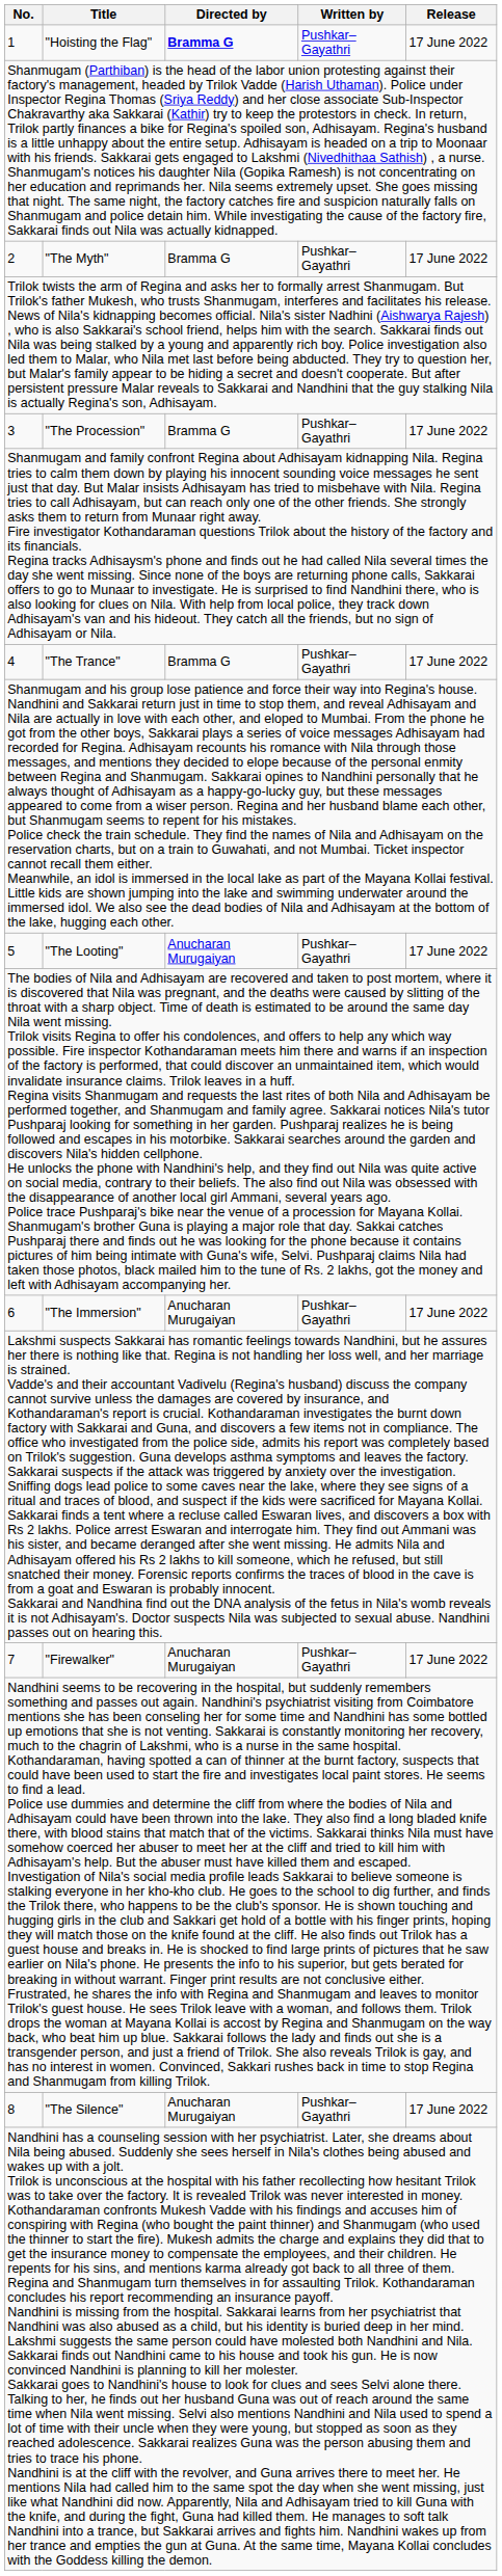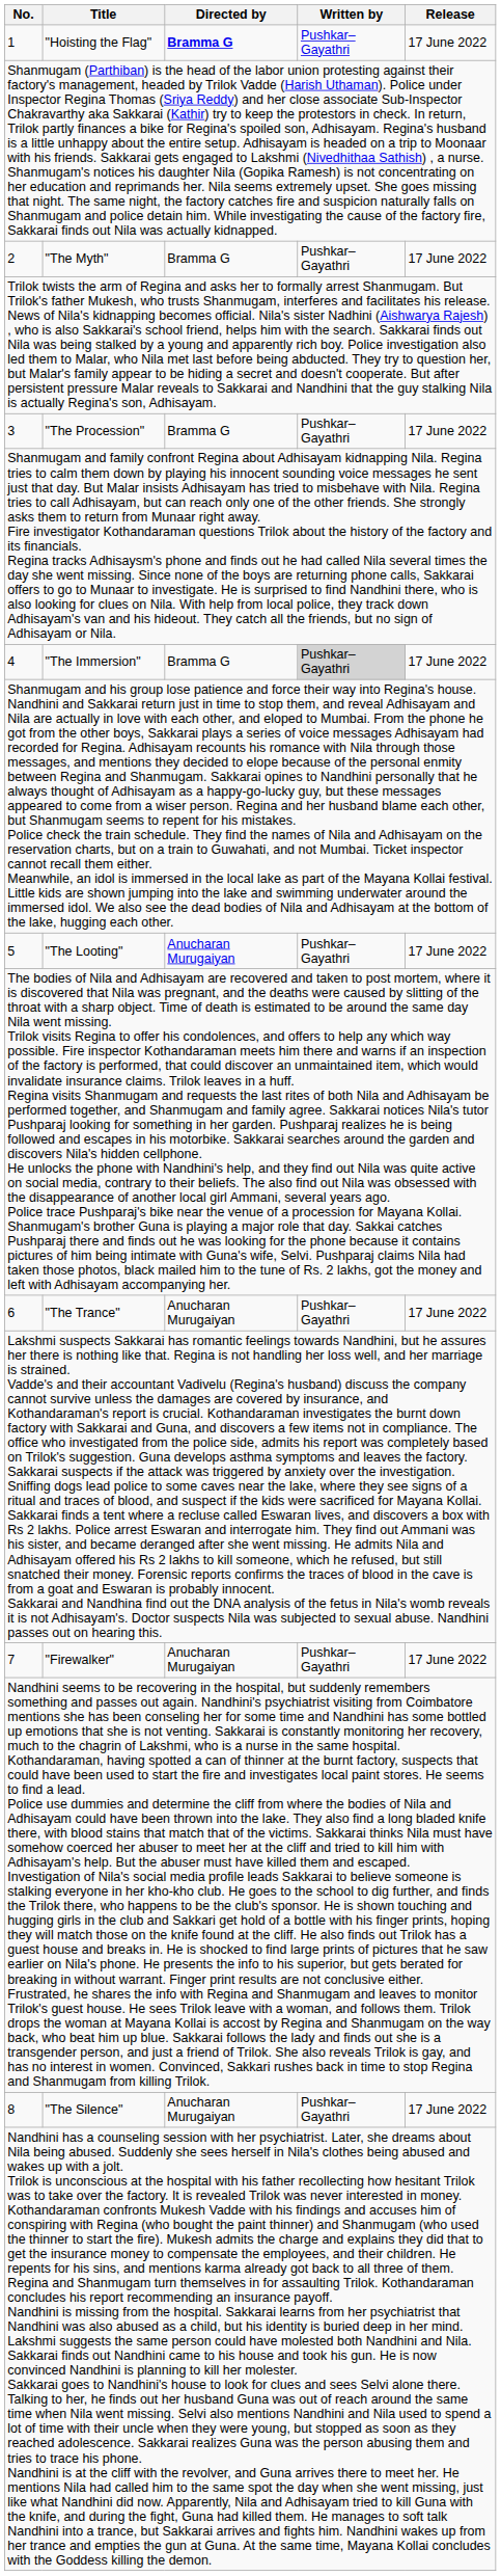4 | Title: "The Trance" -> "The Immersion"
4 | Written by: no background -> lightgrey background
6 | Title: "The Immersion" -> "The Trance"
